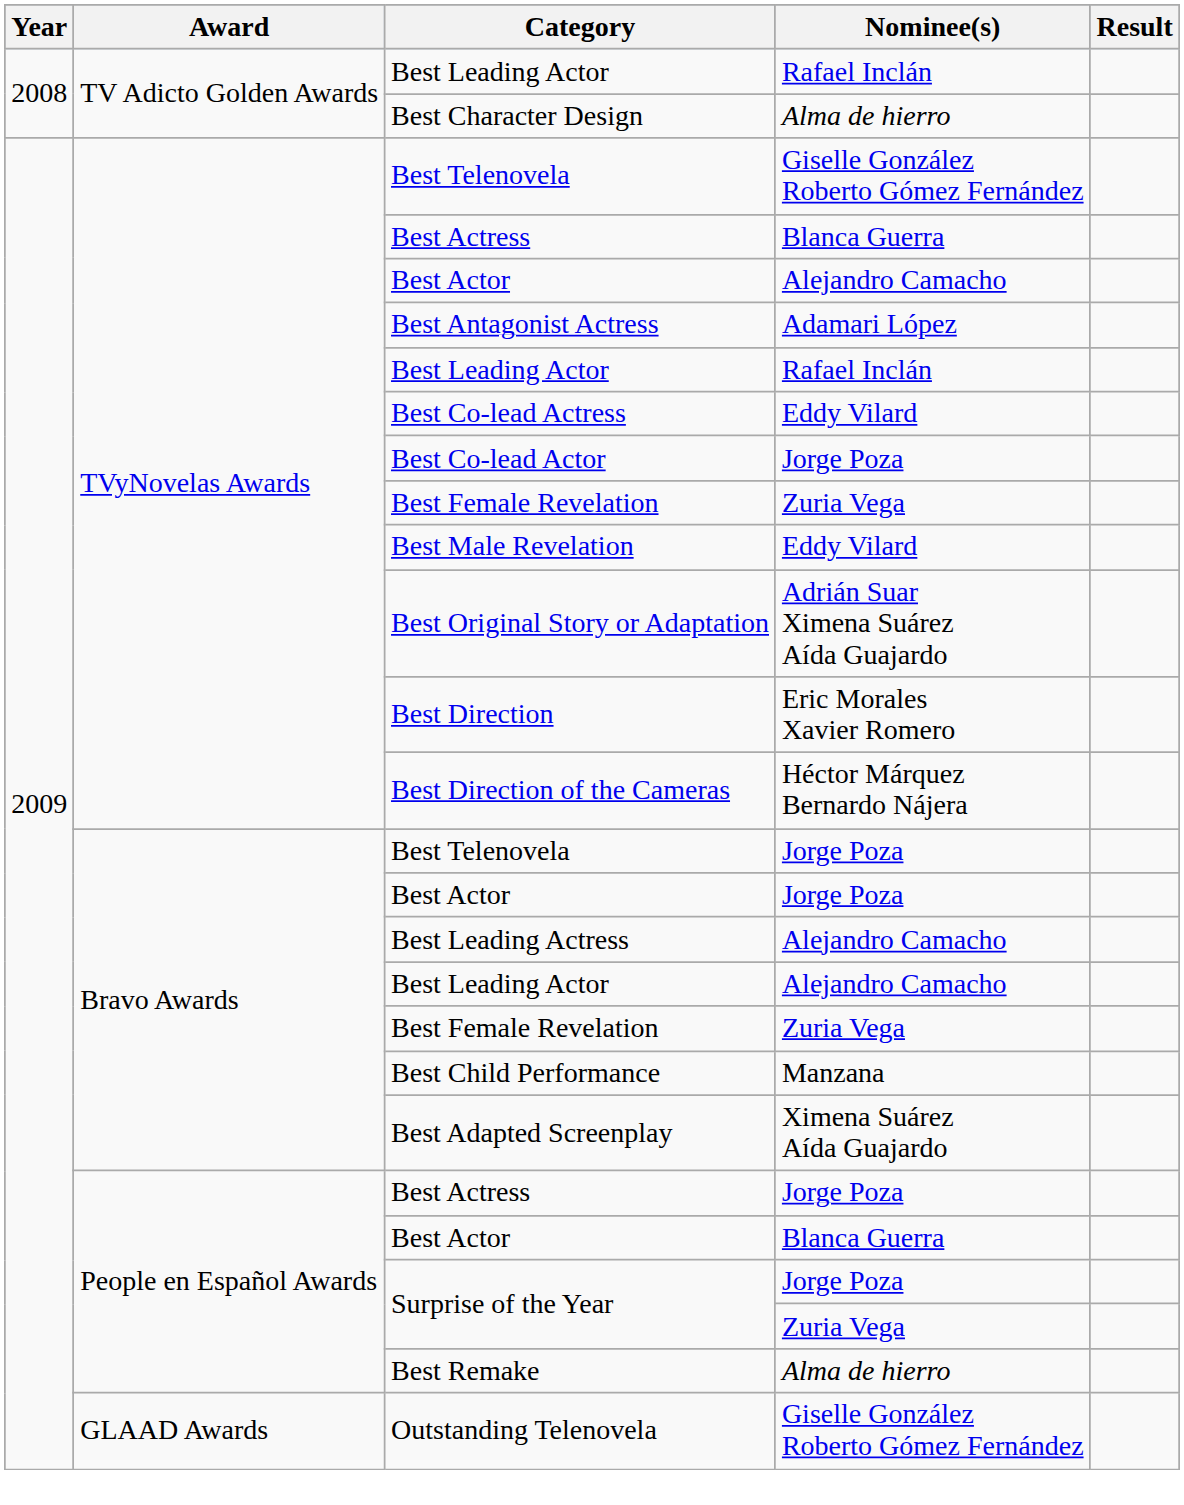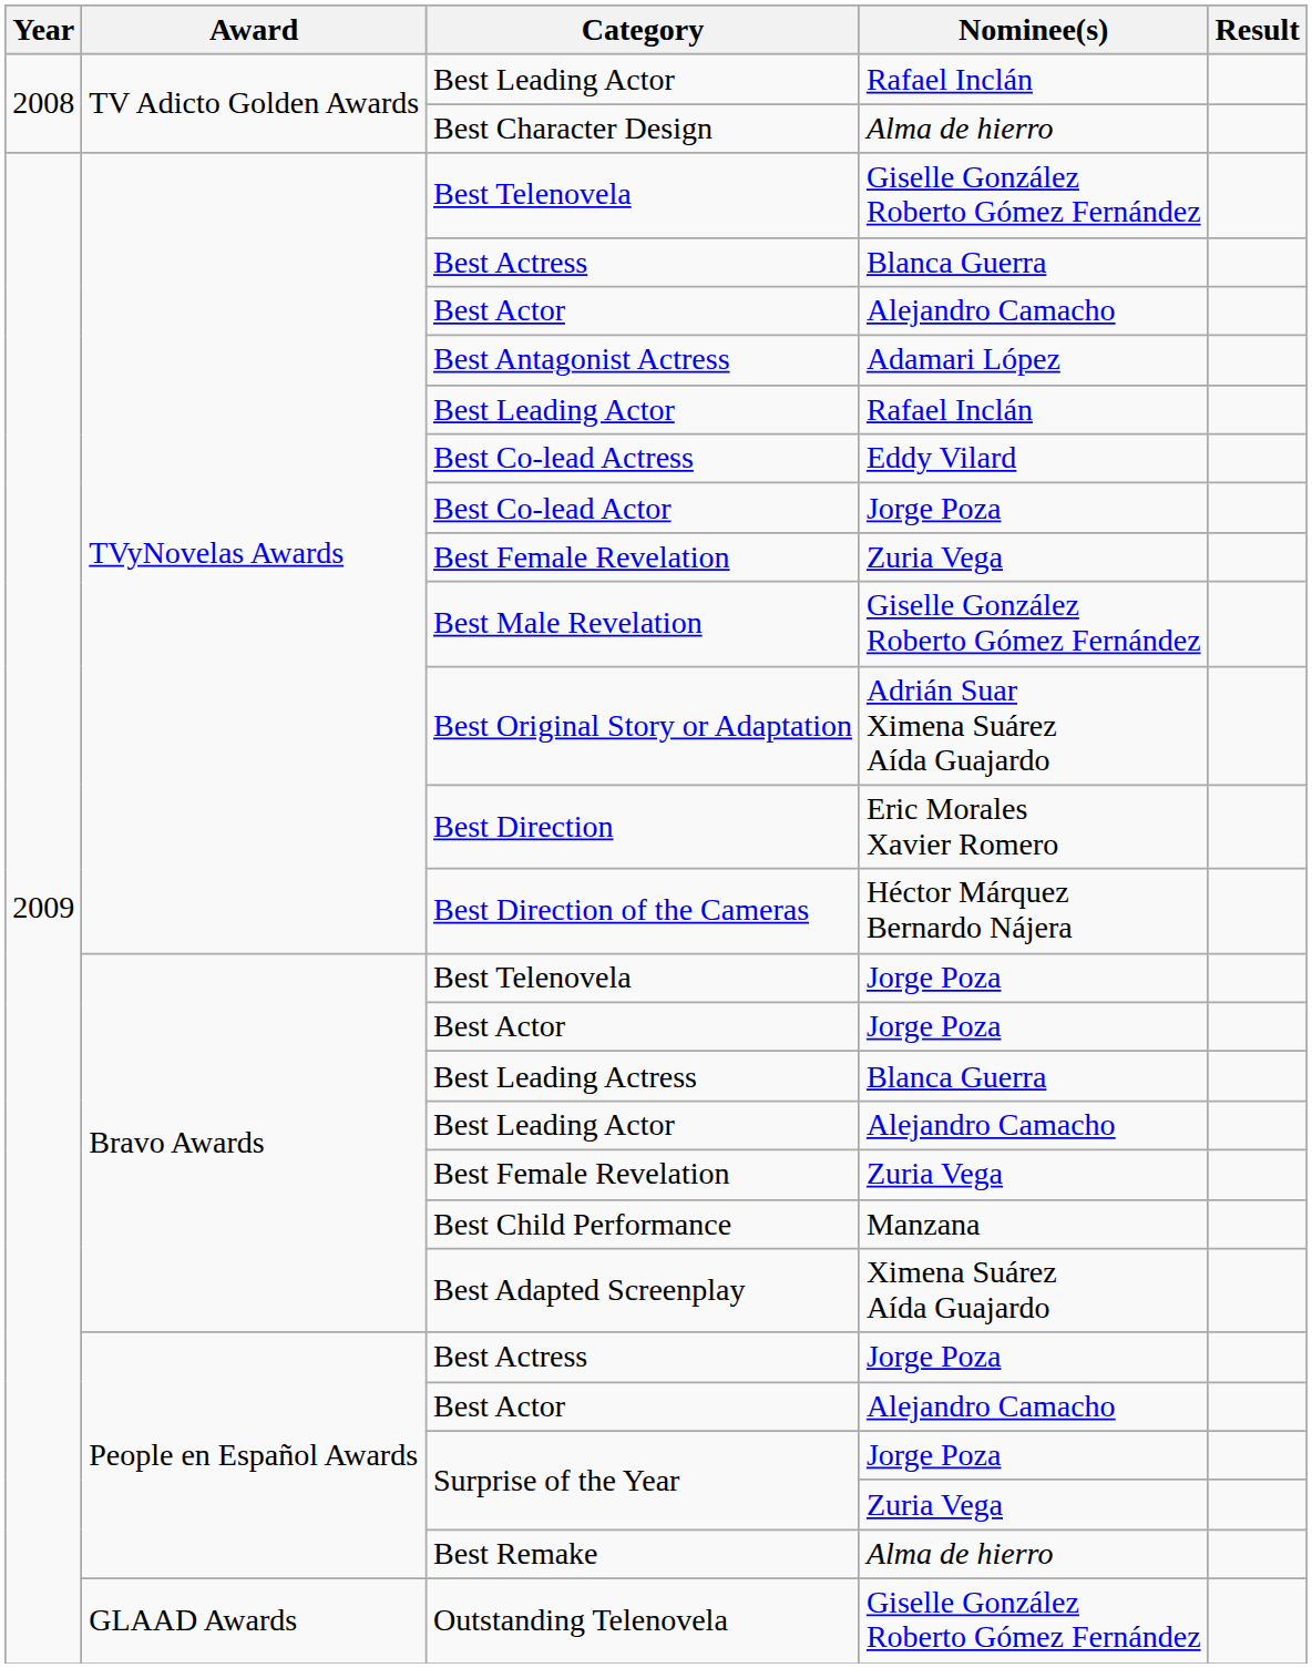Best Male Revelation | Nominee(s): Eddy Vilard -> Giselle González Roberto Gómez Fernández
Best Leading Actress | Nominee(s): Alejandro Camacho -> Blanca Guerra
People en Español Awards / Best Actor | Nominee(s): Blanca Guerra -> Alejandro Camacho
